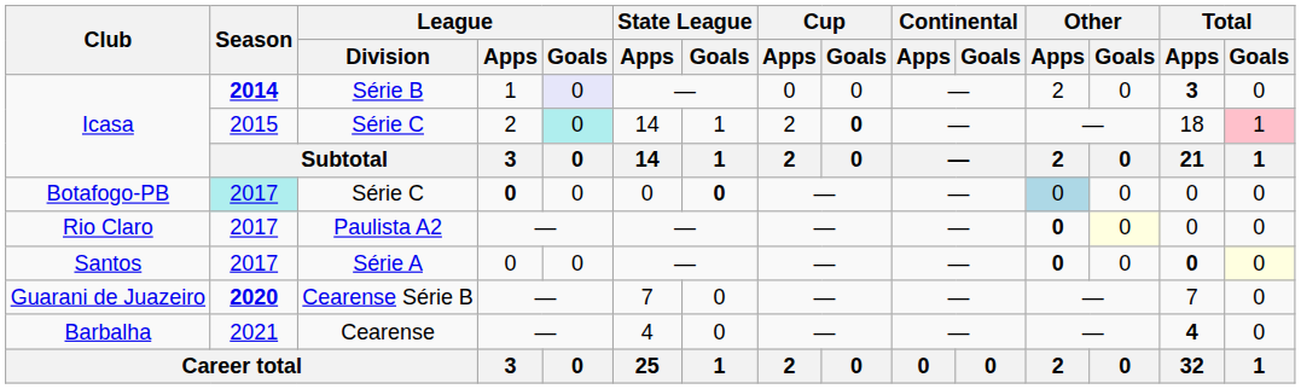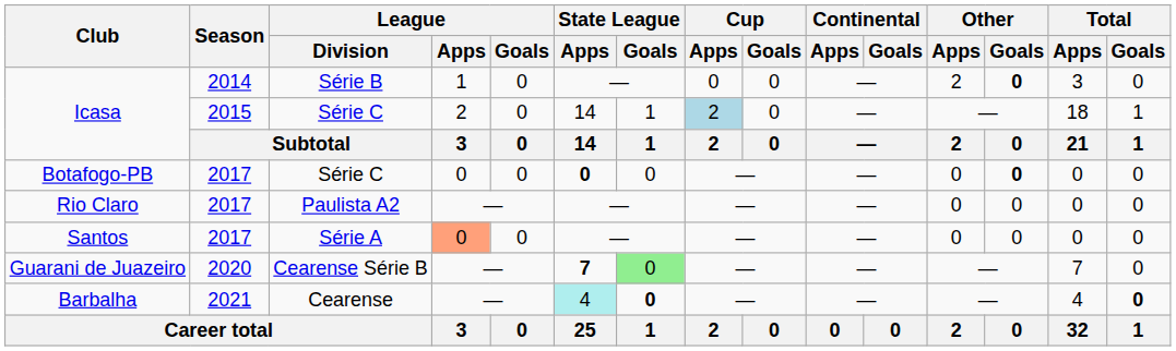Icasa / Série B | Season: bold -> normal
Icasa / Série B | League / Goals: lavender background -> no background
Icasa / Série B | Other / Goals: normal -> bold
Icasa / Série B | Total / Apps: bold -> normal
Icasa / Série C | League / Goals: paleturquoise background -> no background
Icasa / Série C | Cup / Apps: no background -> lightblue background
Icasa / Série C | Cup / Goals: bold -> normal
Icasa / Série C | Total / Goals: pink background -> no background
Botafogo-PB | Season: paleturquoise background -> no background
Botafogo-PB | League / Apps: bold -> normal
Botafogo-PB | State League / Apps: normal -> bold
Botafogo-PB | State League / Goals: bold -> normal
Botafogo-PB | Other / Apps: lightblue background -> no background
Botafogo-PB | Other / Goals: normal -> bold
Rio Claro | Other / Apps: bold -> normal
Rio Claro | Other / Goals: lightyellow background -> no background
Santos | League / Apps: no background -> lightsalmon background
Santos | Other / Apps: bold -> normal
Santos | Total / Apps: bold -> normal
Santos | Total / Goals: lightyellow background -> no background
Guarani de Juazeiro | Season: bold -> normal
Guarani de Juazeiro | State League / Apps: normal -> bold
Guarani de Juazeiro | State League / Goals: no background -> lightgreen background
Barbalha | State League / Apps: no background -> paleturquoise background
Barbalha | State League / Goals: normal -> bold
Barbalha | Total / Apps: bold -> normal
Barbalha | Total / Goals: normal -> bold
